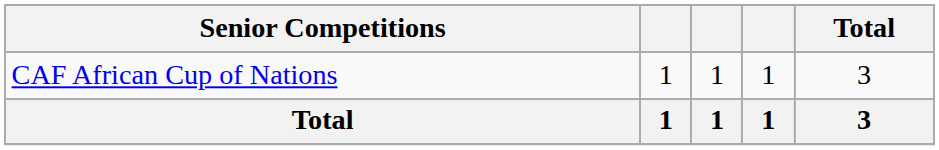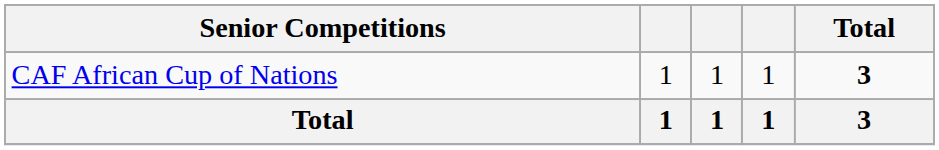CAF African Cup of Nations | Total: normal -> bold
